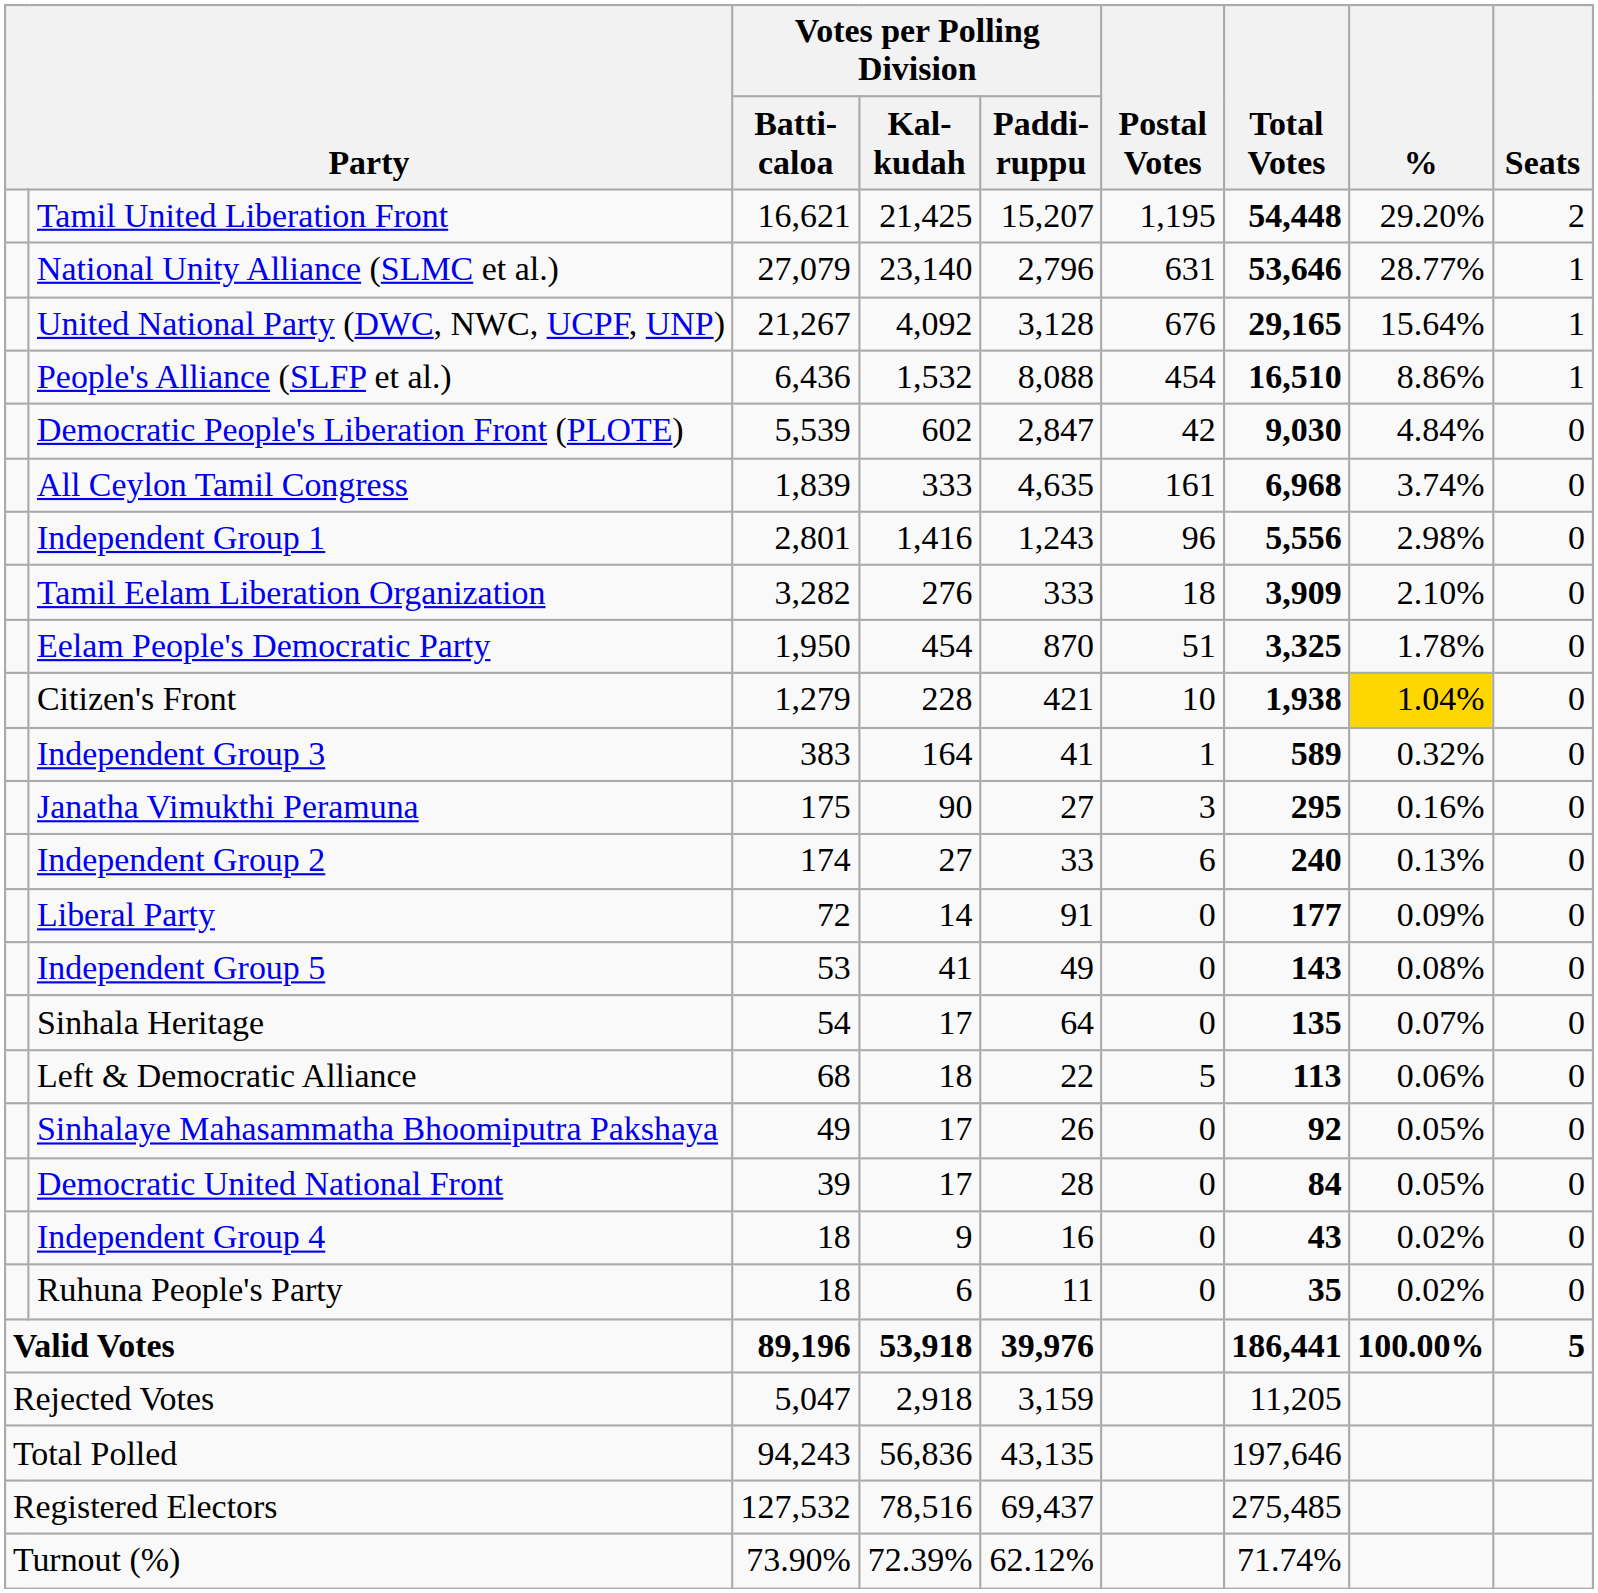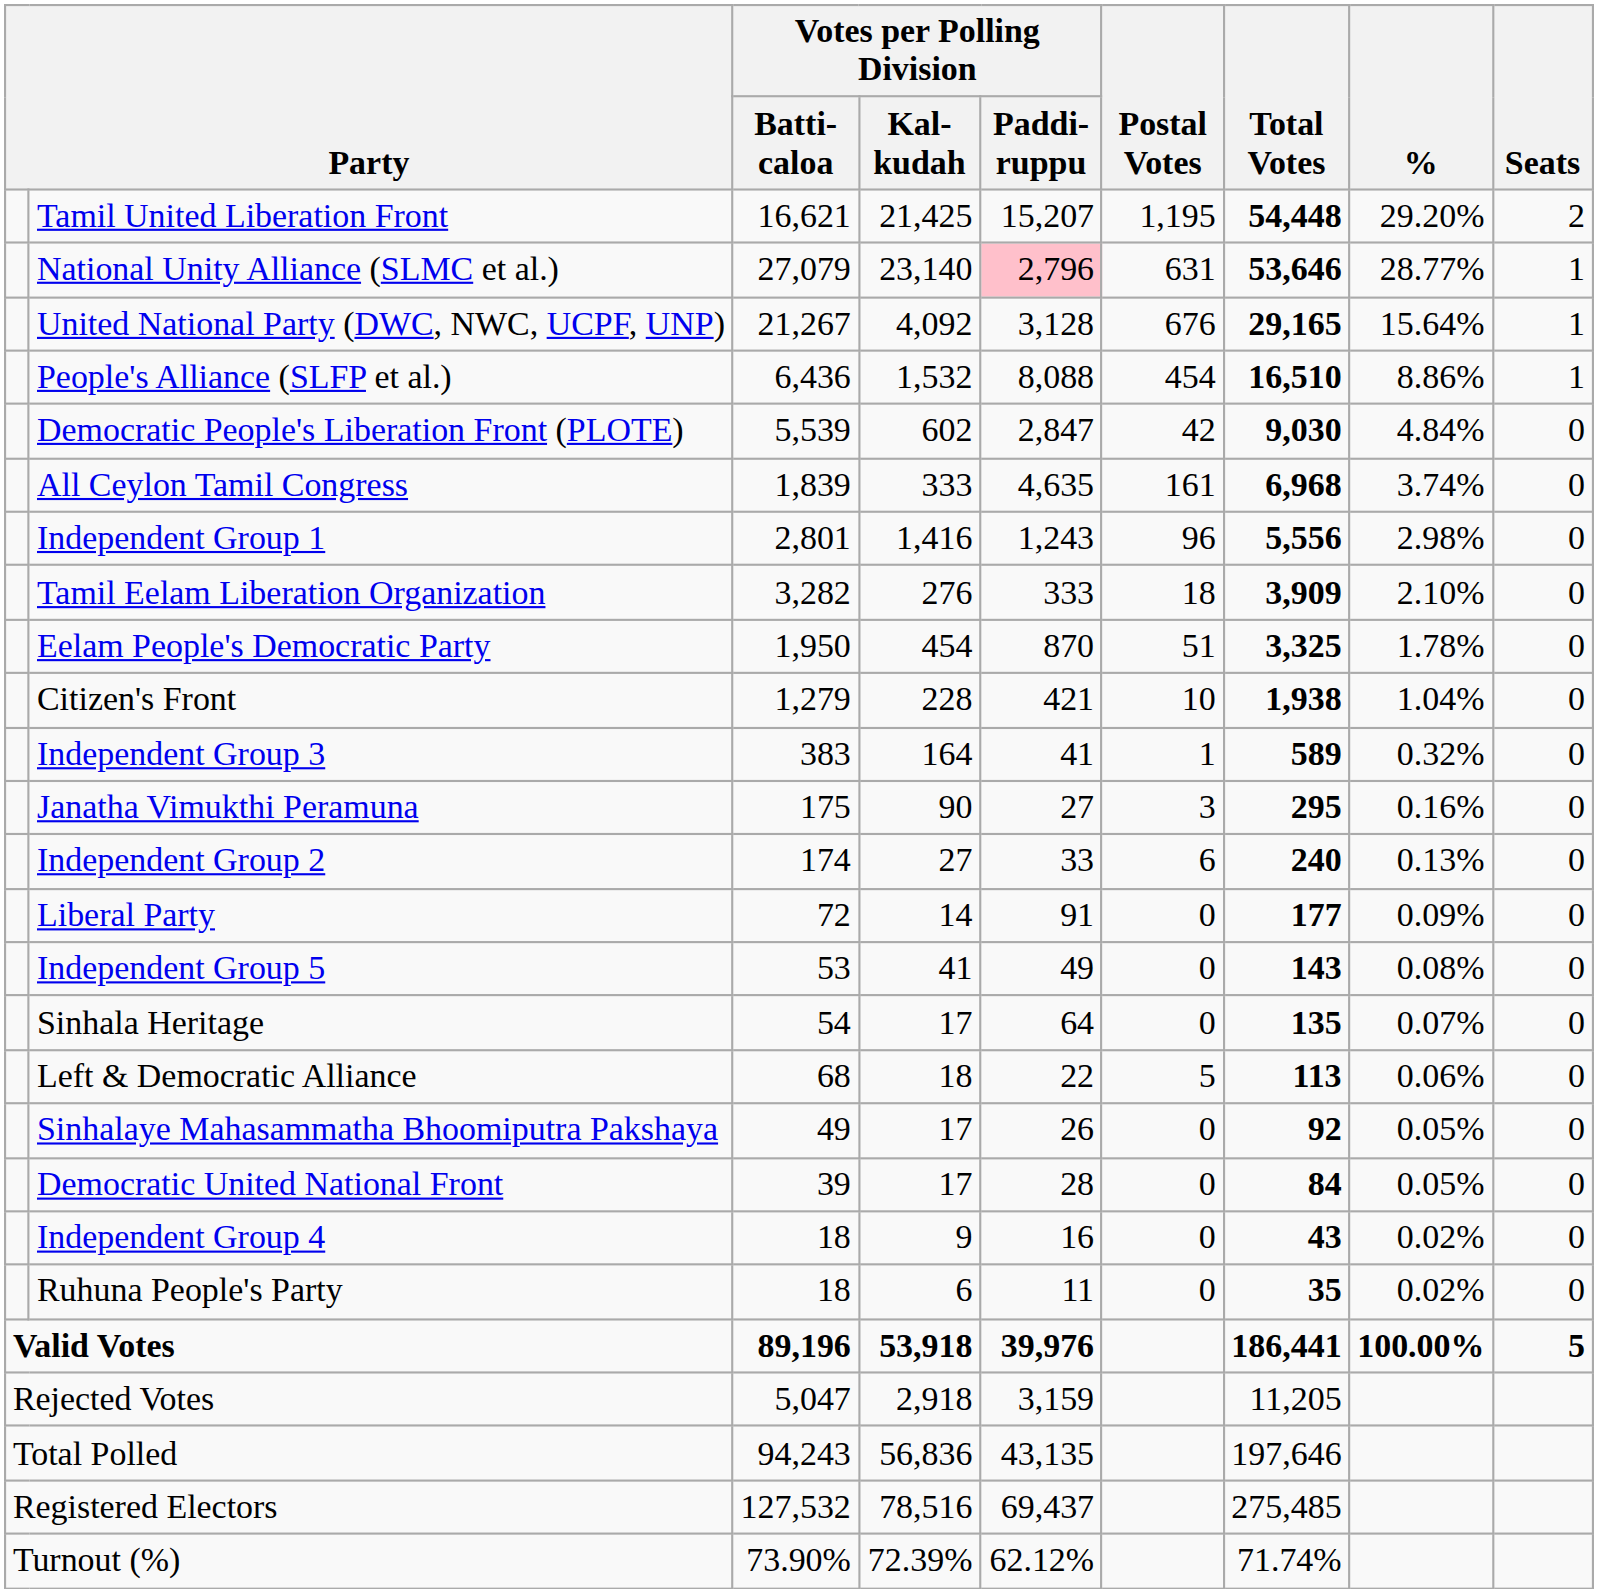National Unity Alliance (SLMC et al.) | Votes per Polling Division / Paddi- ruppu: no background -> pink background
Citizen's Front | %: gold background -> no background
